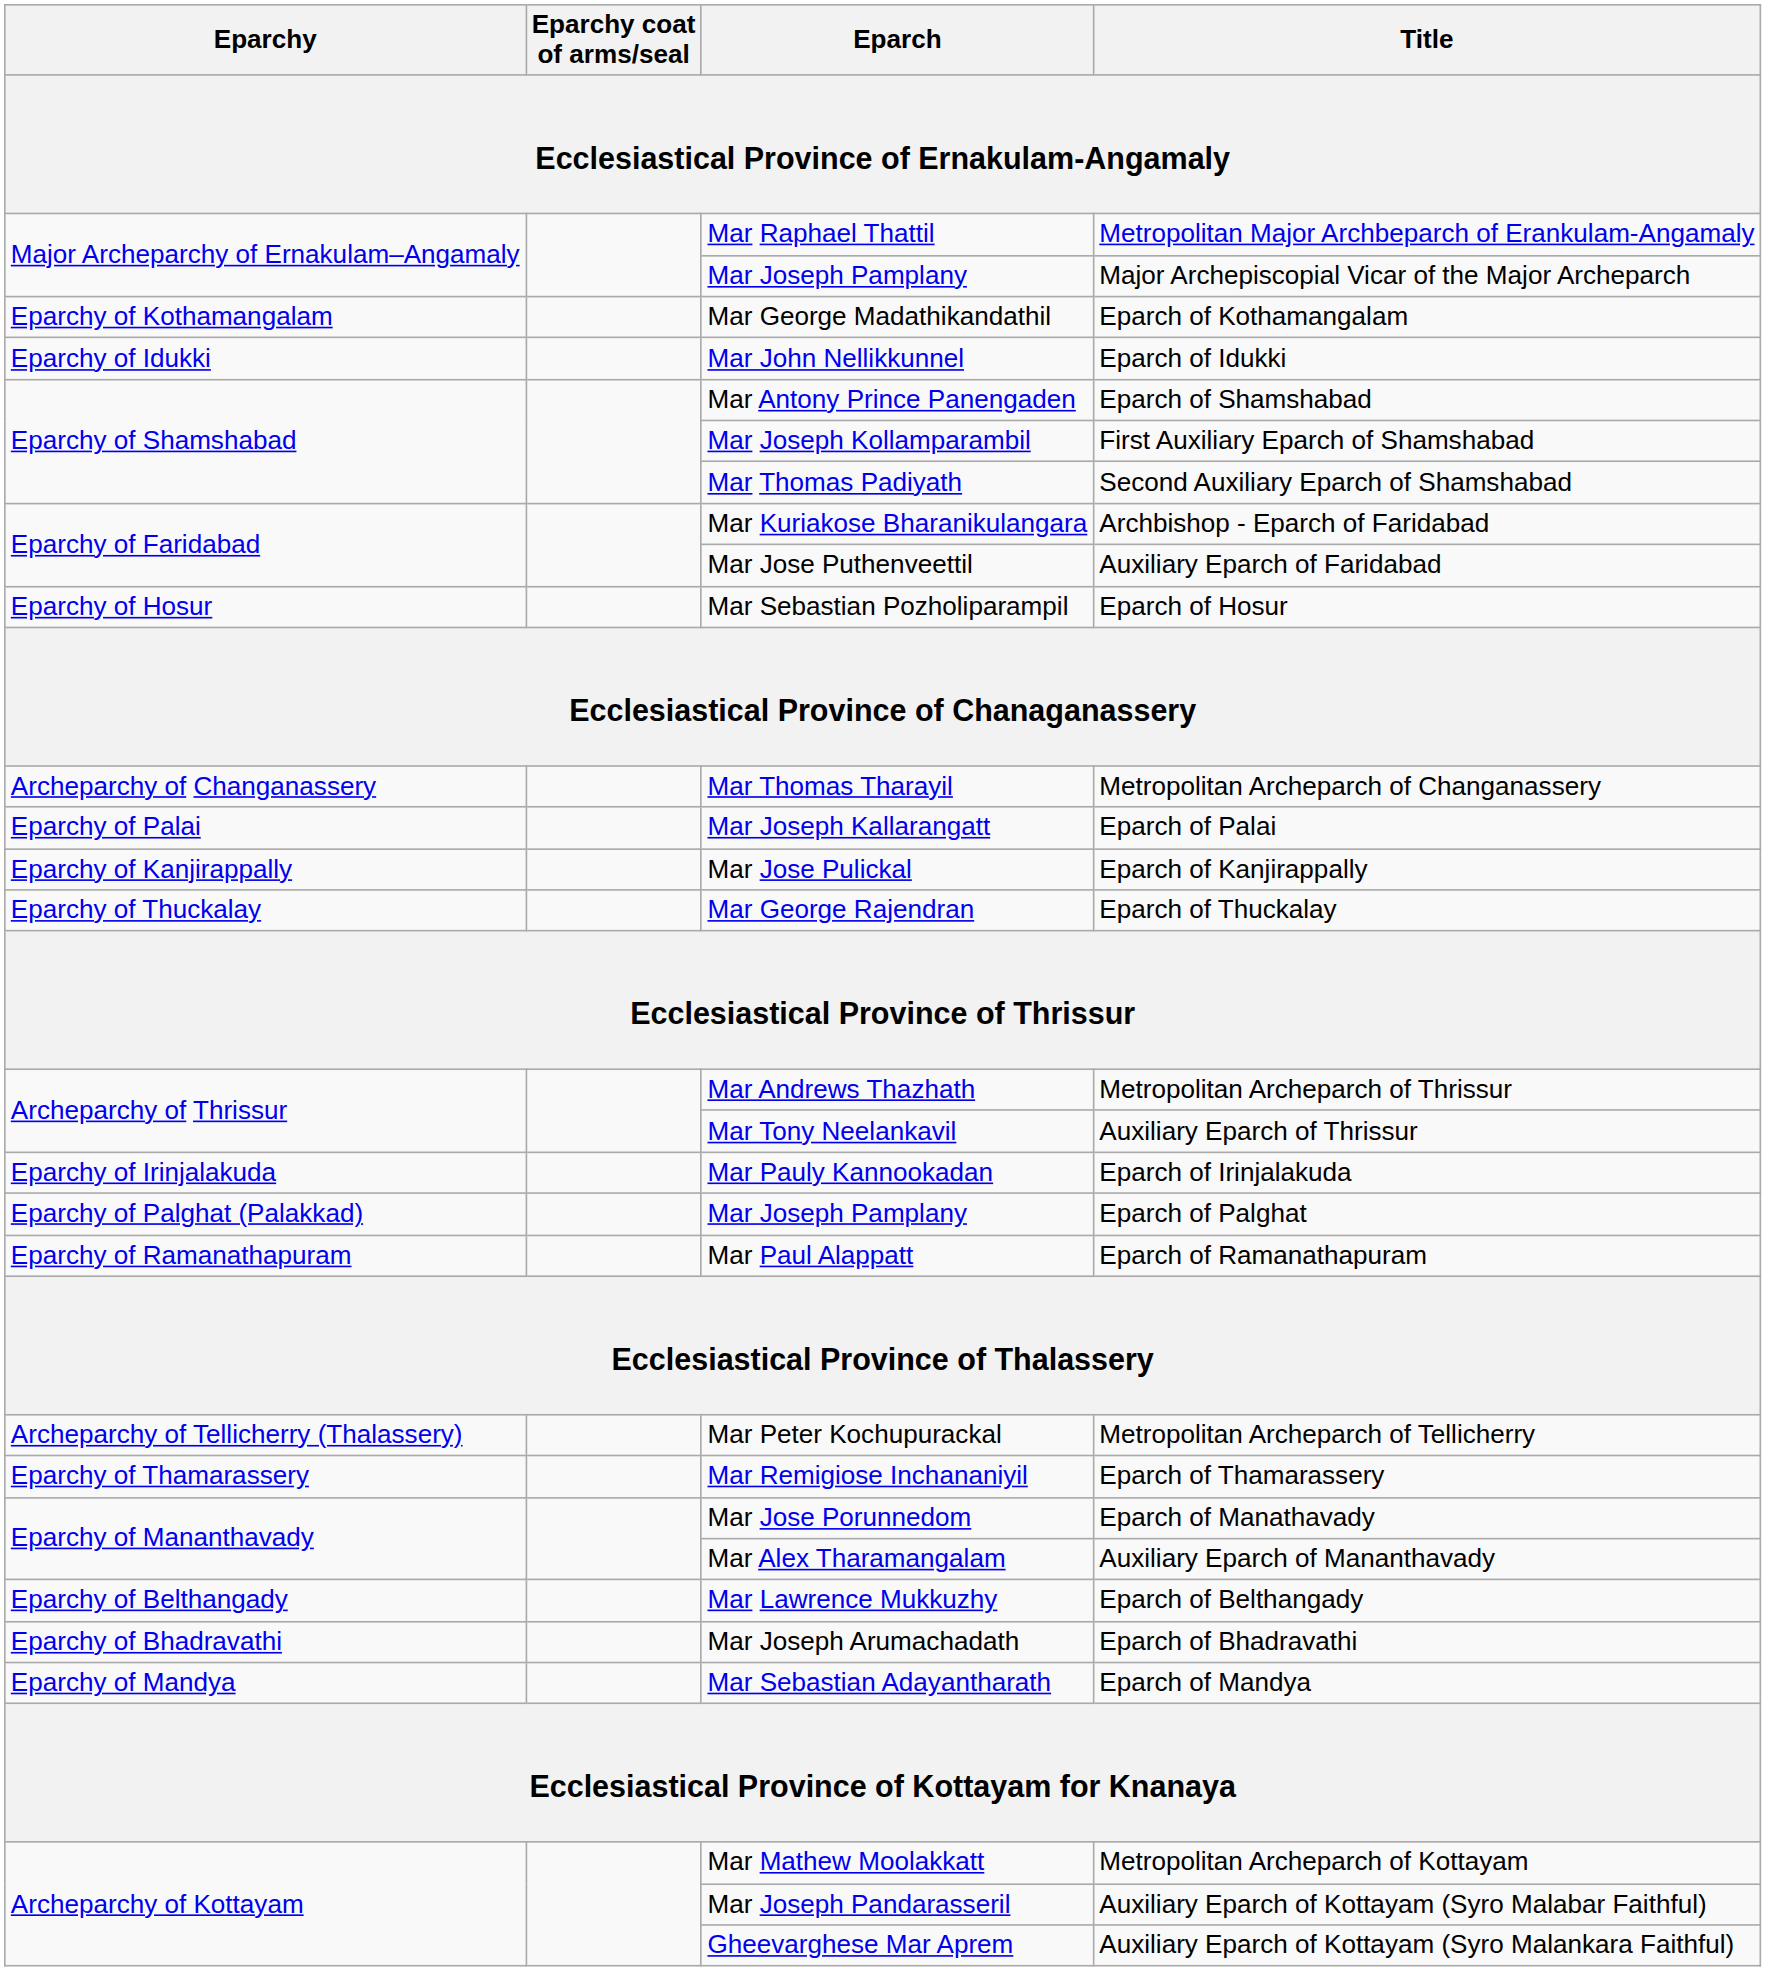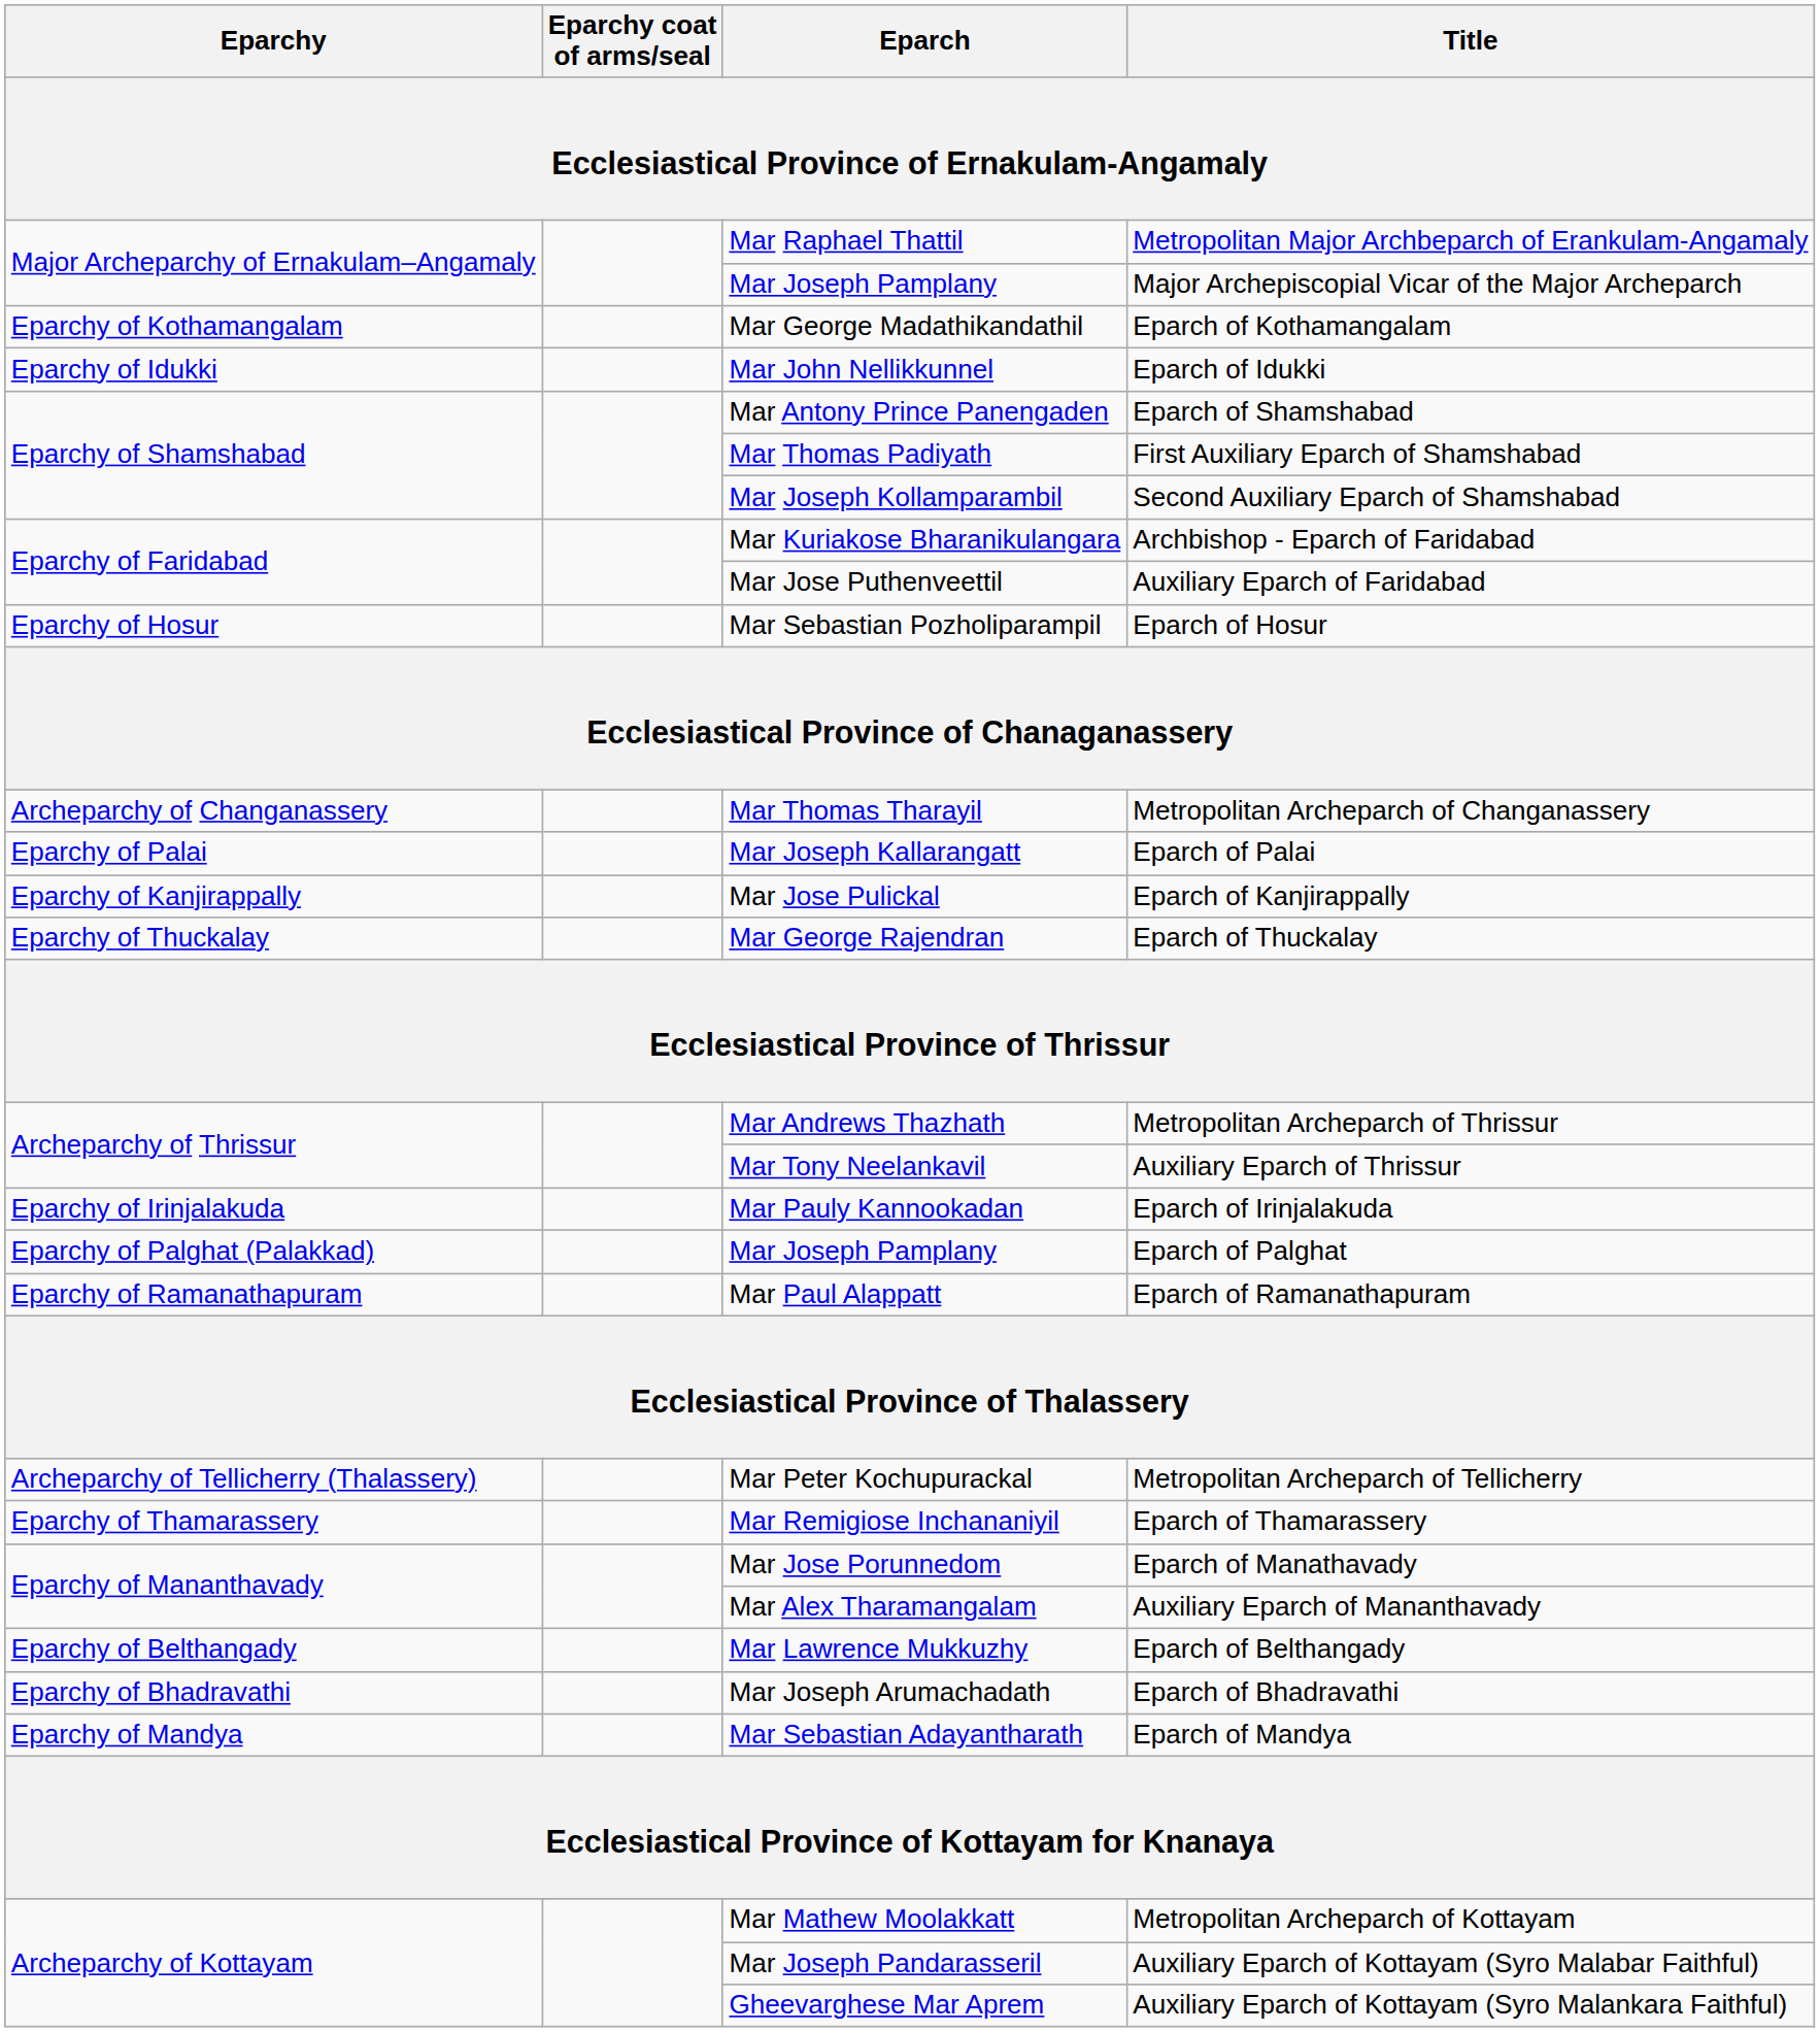First Auxiliary Eparch of Shamshabad | Eparch: Mar Joseph Kollamparambil -> Mar Thomas Padiyath
Second Auxiliary Eparch of Shamshabad | Eparch: Mar Thomas Padiyath -> Mar Joseph Kollamparambil
